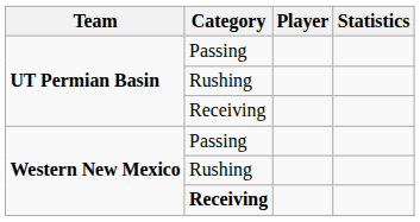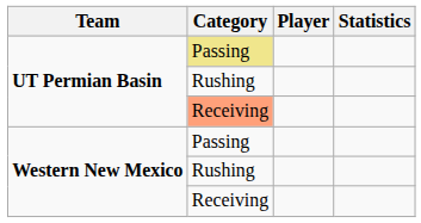UT Permian Basin / Passing | Category: no background -> khaki background
UT Permian Basin / Receiving | Category: no background -> lightsalmon background
Western New Mexico / Receiving | Category: bold -> normal
